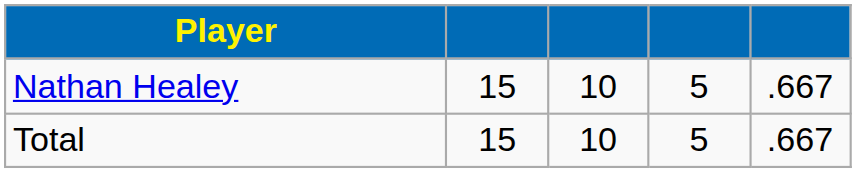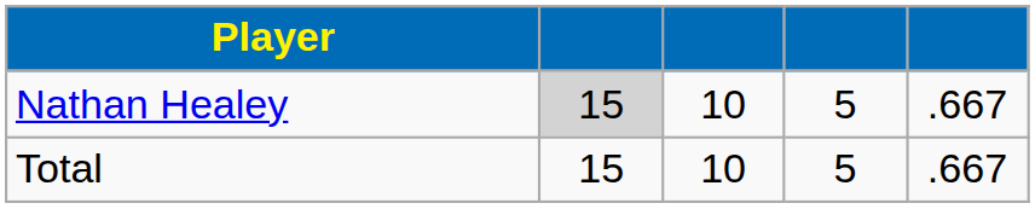Nathan Healey | column 2: no background -> lightgrey background
